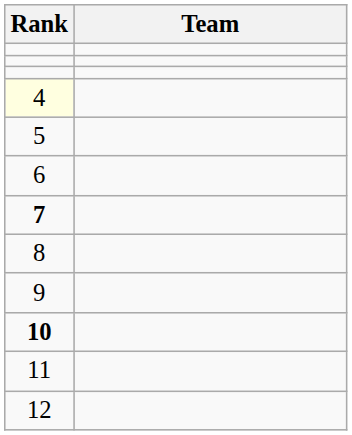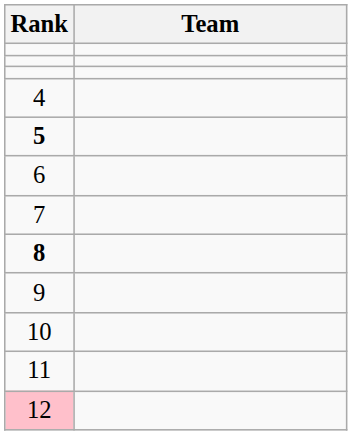row 5 | Rank: lightyellow background -> no background
row 6 | Rank: normal -> bold
row 8 | Rank: bold -> normal
row 9 | Rank: normal -> bold
row 11 | Rank: bold -> normal
row 13 | Rank: no background -> pink background
